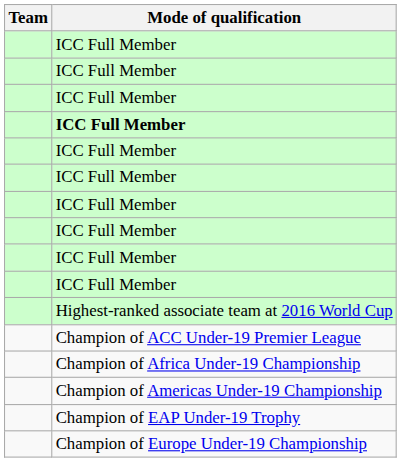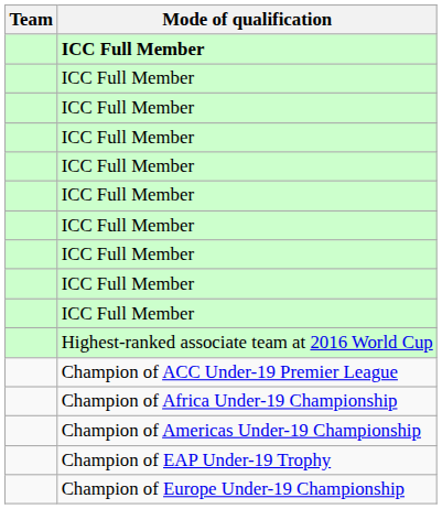row 2 | Mode of qualification: normal -> bold
row 5 | Mode of qualification: bold -> normal
